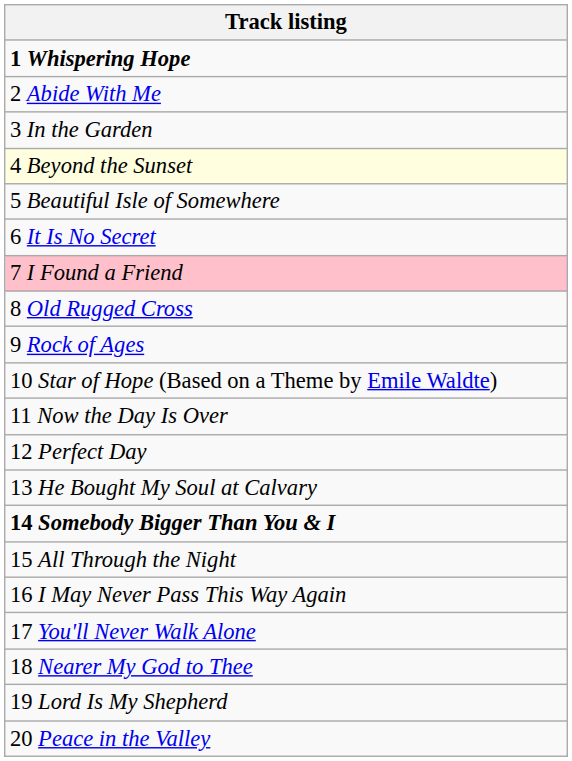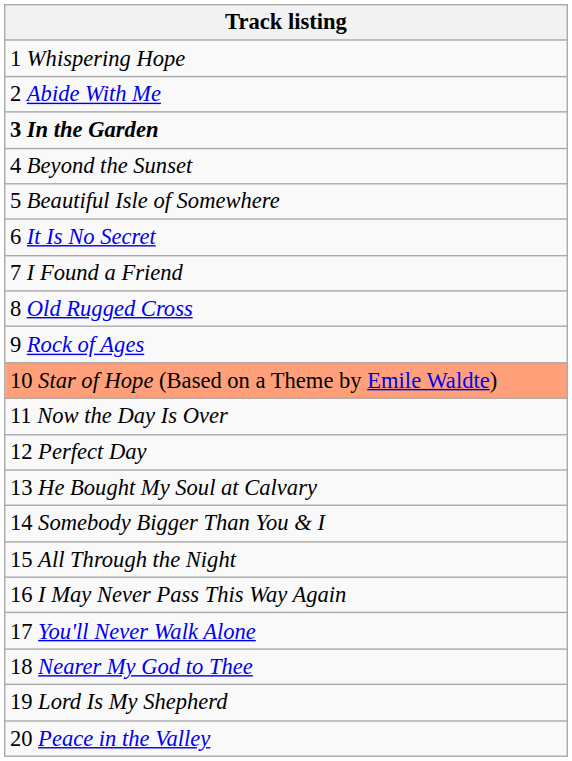row 2 | column 1: bold -> normal
row 4 | column 1: normal -> bold
row 5 | column 1: lightyellow background -> no background
row 8 | column 1: pink background -> no background
row 11 | column 1: no background -> lightsalmon background
row 15 | column 1: bold -> normal
